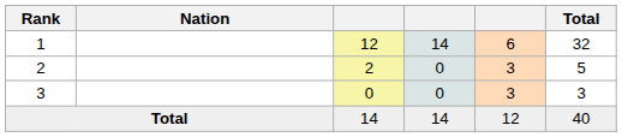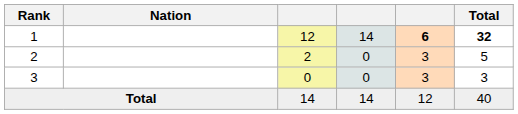1 | column 5: normal -> bold
1 | Total: normal -> bold
